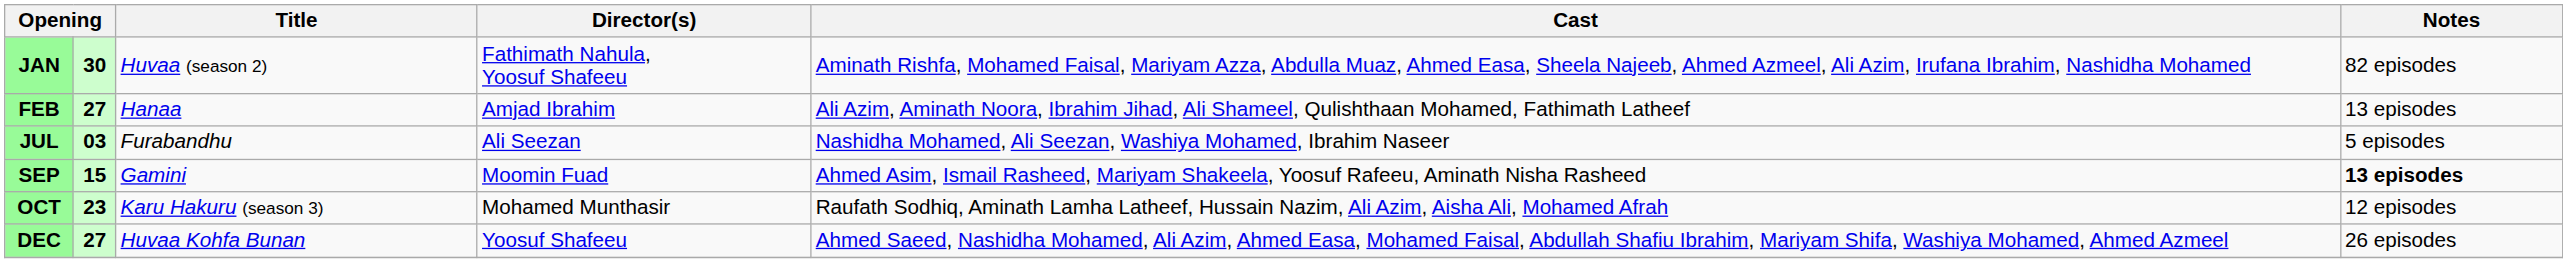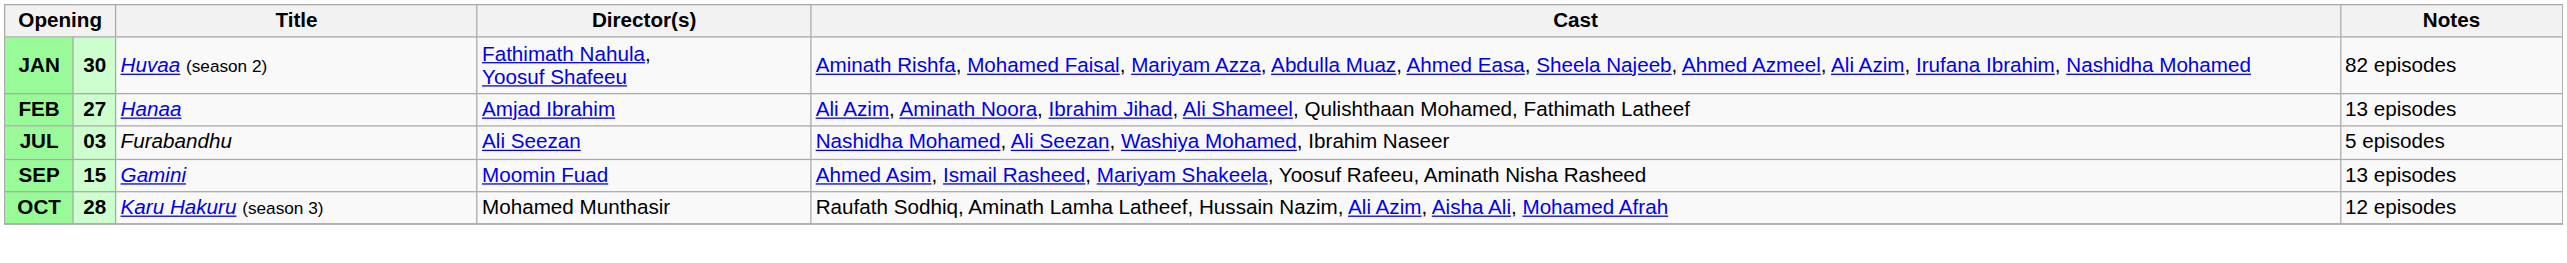SEP | Notes: bold -> normal
OCT | column 2: 23 -> 28
- row: DEC | 27 | Huvaa Kohfa Bunan | Yoosuf Shafeeu | Ahmed Saeed, Nashidha Mohamed, Ali Azim, Ahmed Easa, Mohamed Faisal, Abdullah Shafiu Ibrahim, Mariyam Shifa, Washiya Mohamed, Ahmed Azmeel | 26 episodes
